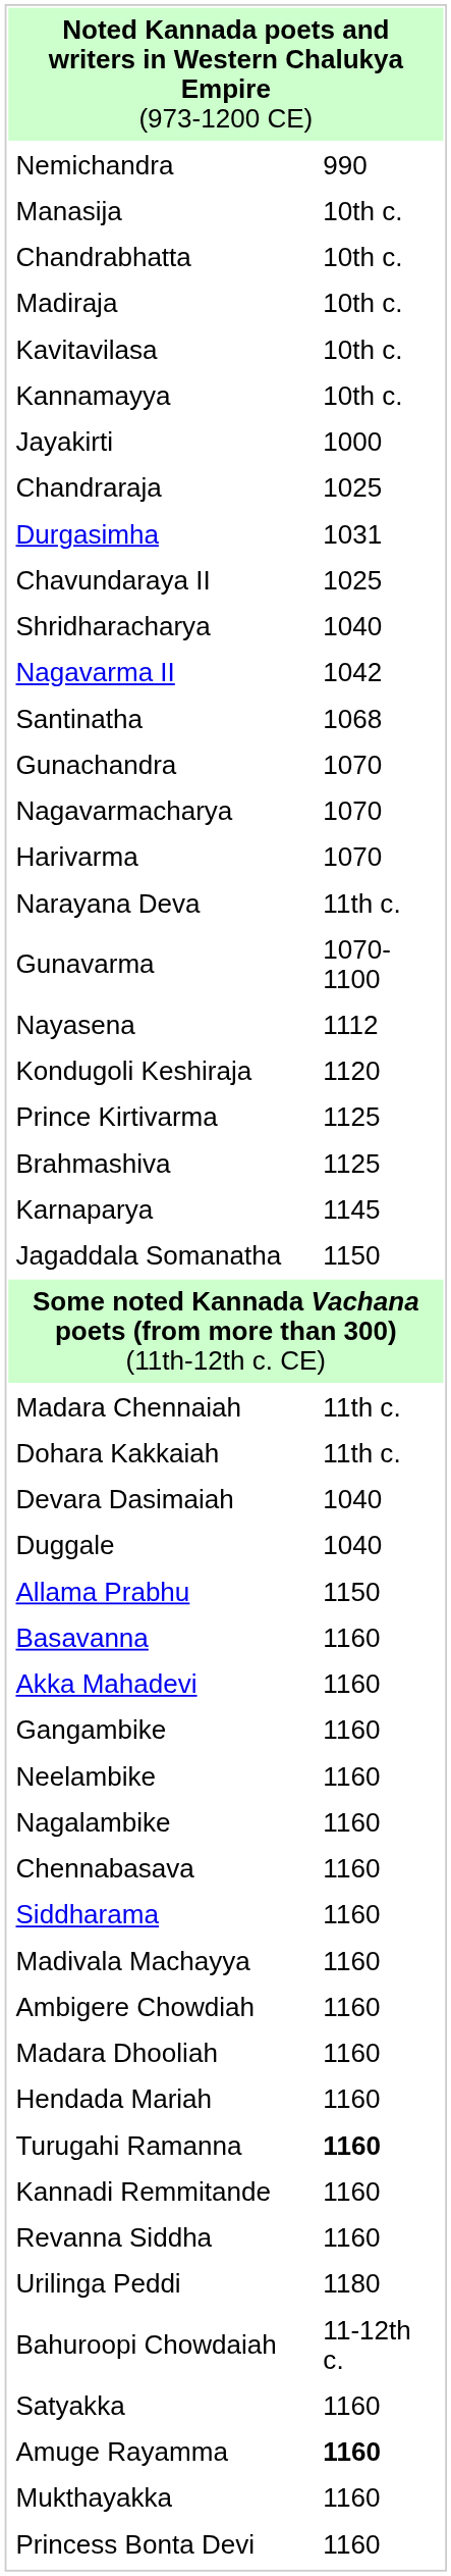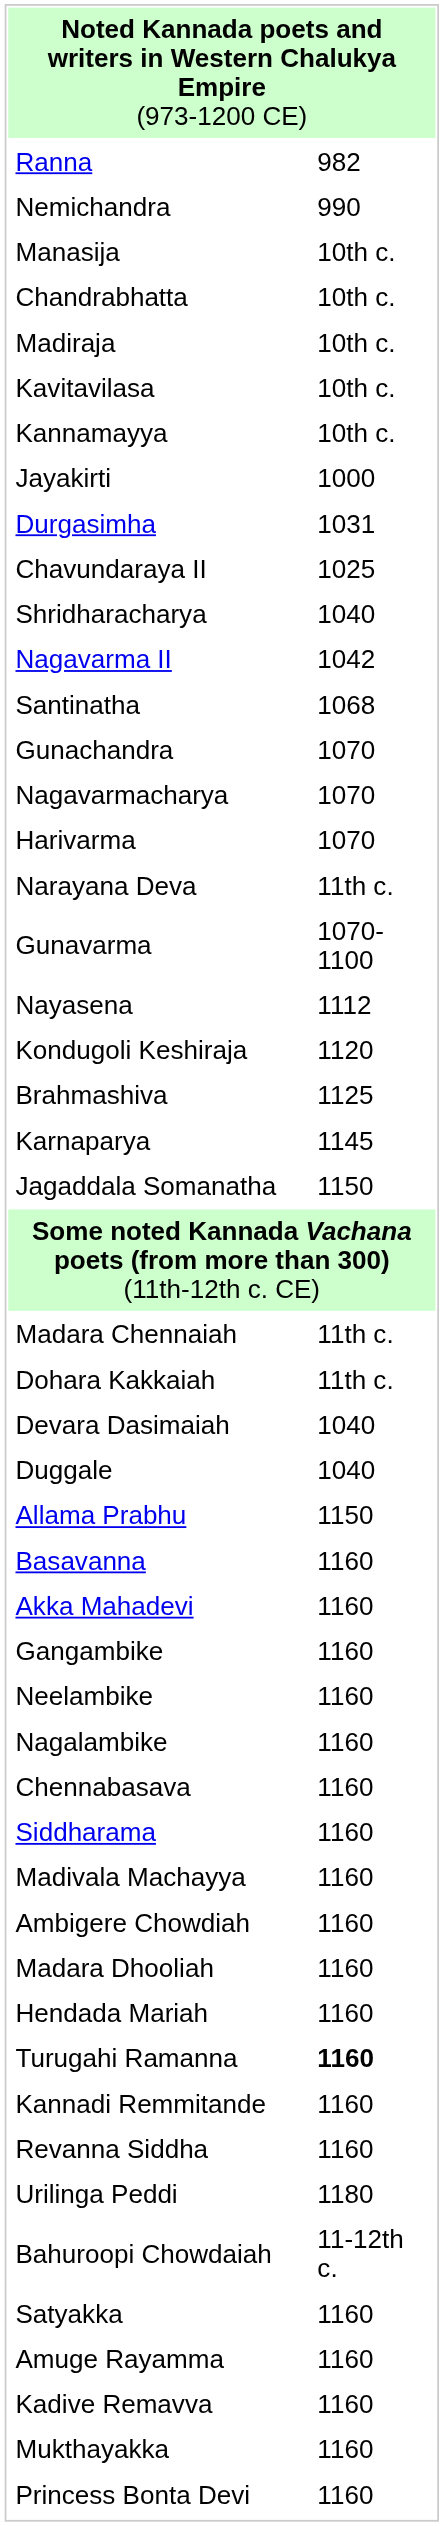+ row: Ranna | 982
- row: Chandraraja | 1025
- row: Prince Kirtivarma | 1125
Amuge Rayamma | column 2: bold -> normal
+ row: Kadive Remavva | 1160
